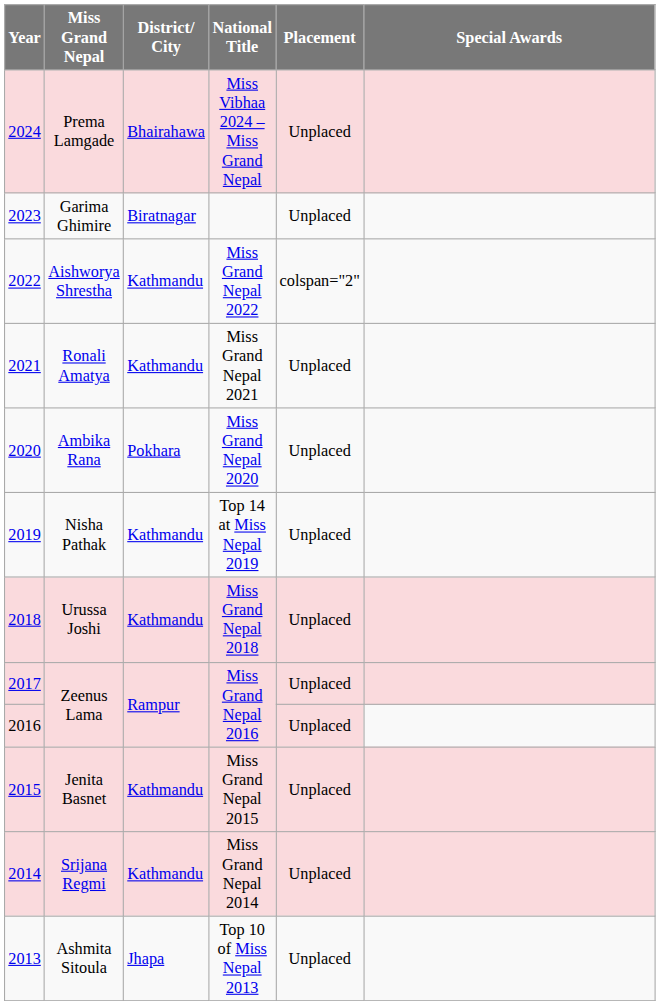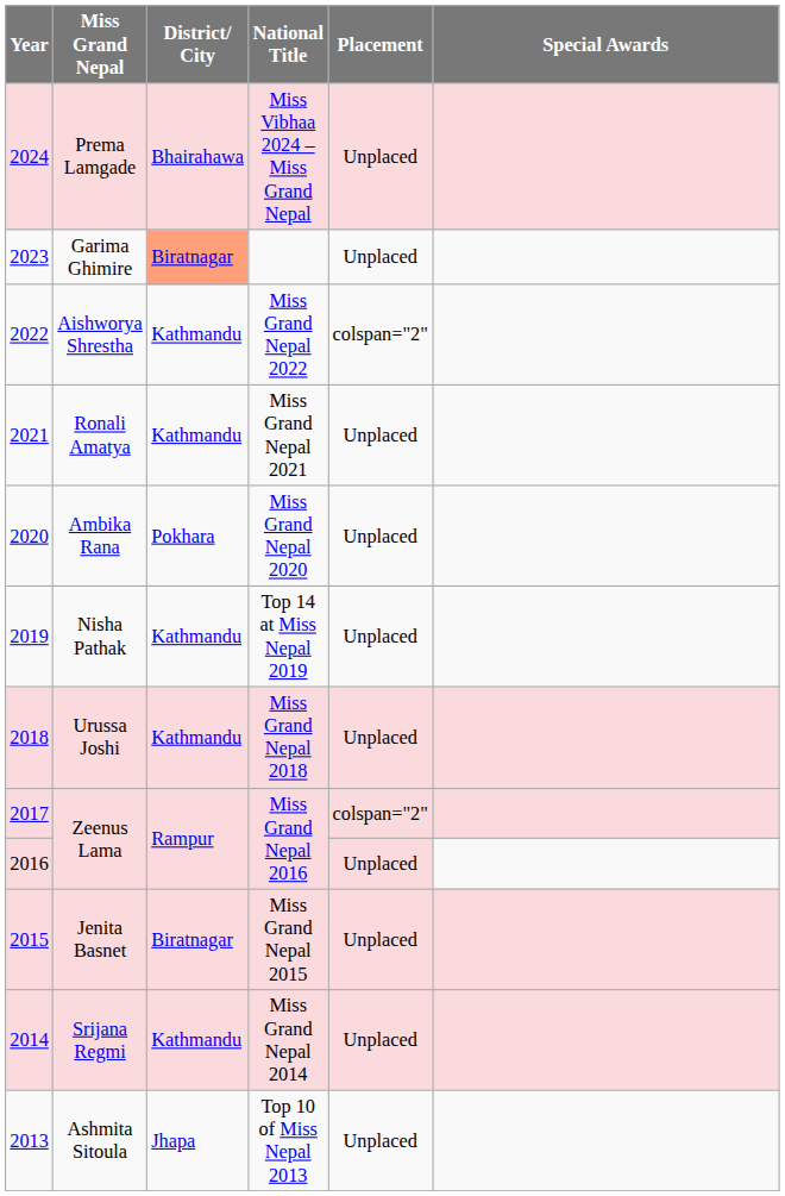Garima Ghimire | District/ City: no background -> lightsalmon background
2017 / Zeenus Lama | Placement: Unplaced -> colspan="2"
Jenita Basnet | District/ City: Kathmandu -> Biratnagar
